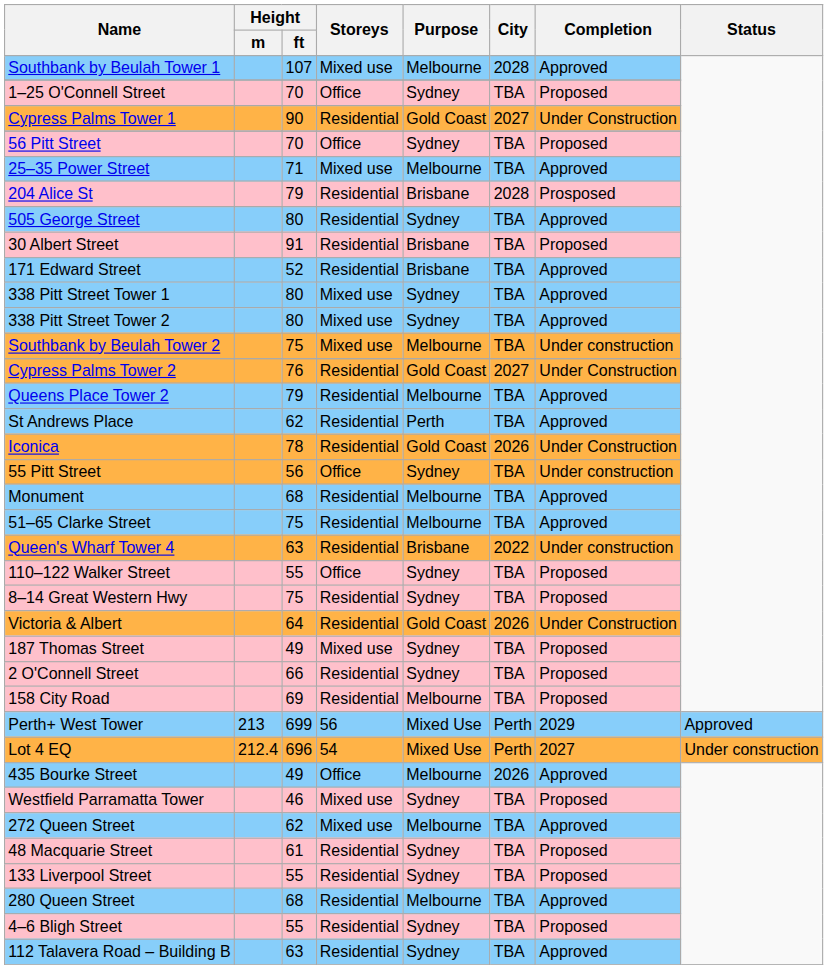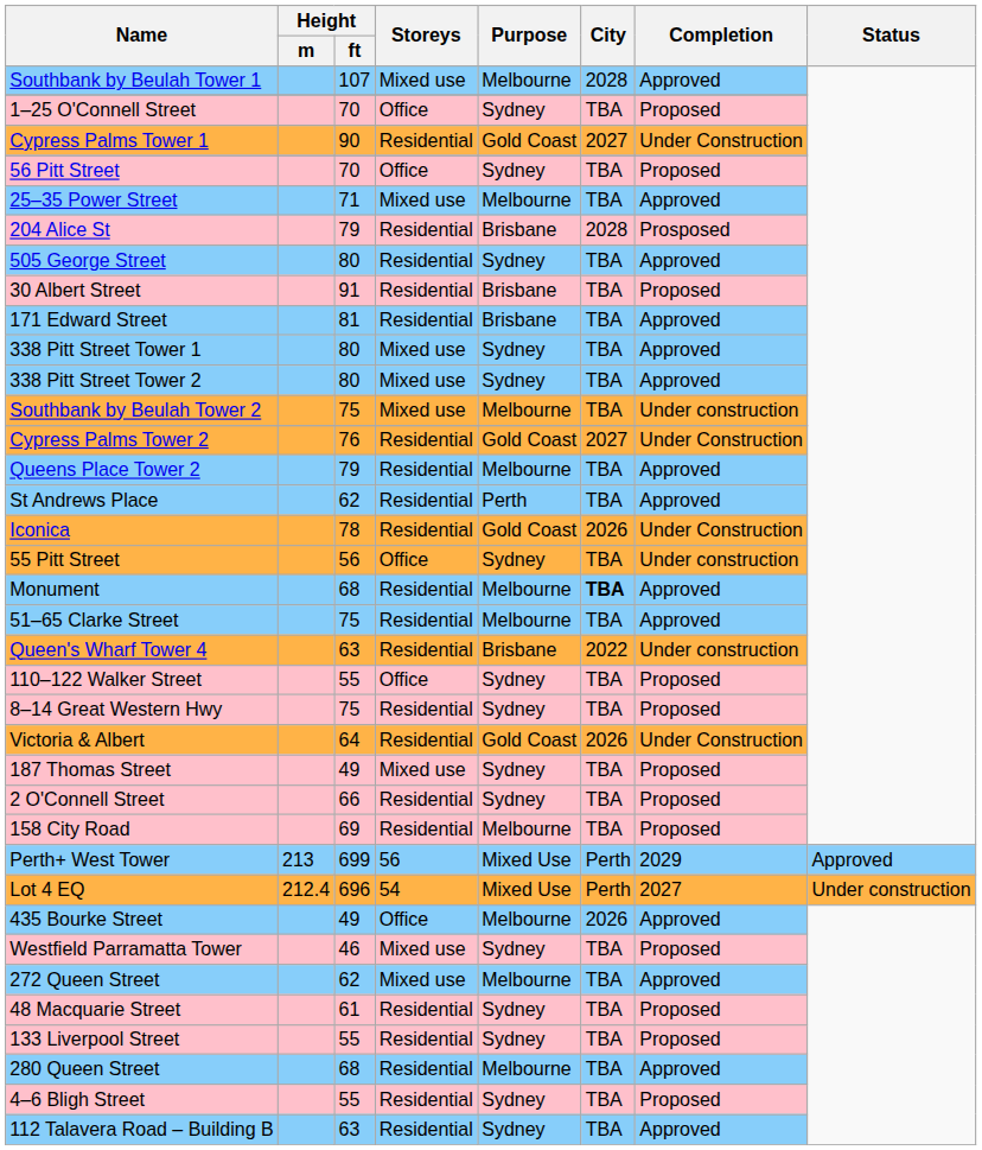171 Edward Street | Height / ft: 52 -> 81
Monument | City: normal -> bold
